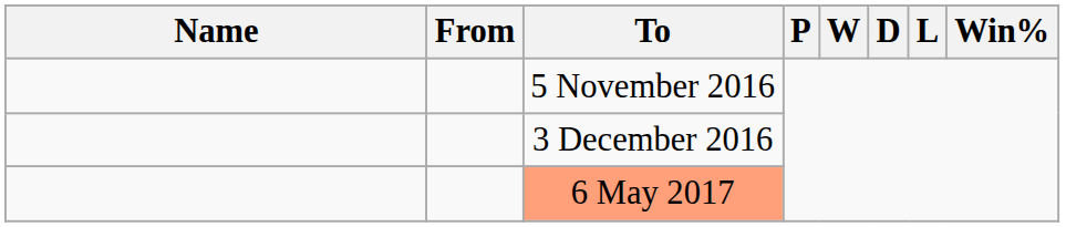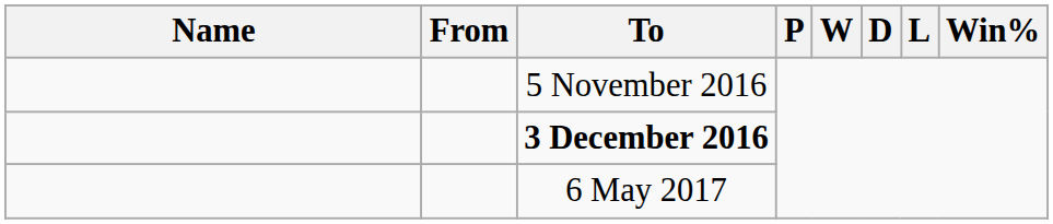3 December 2016 | To: normal -> bold
6 May 2017 | To: lightsalmon background -> no background
